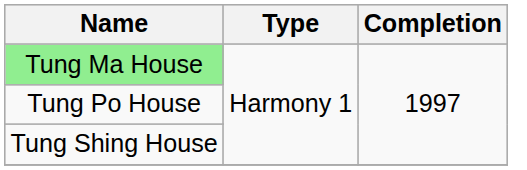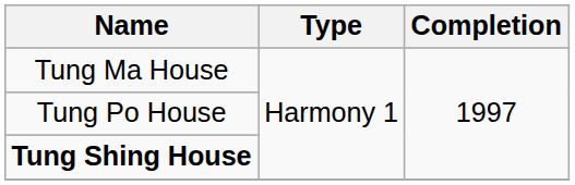Tung Ma House | Name: lightgreen background -> no background
Tung Shing House | Name: normal -> bold
